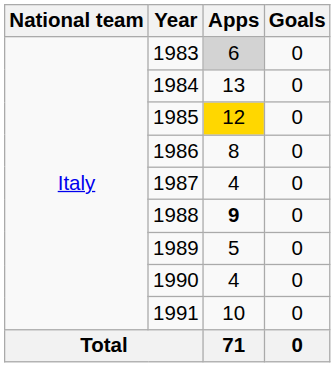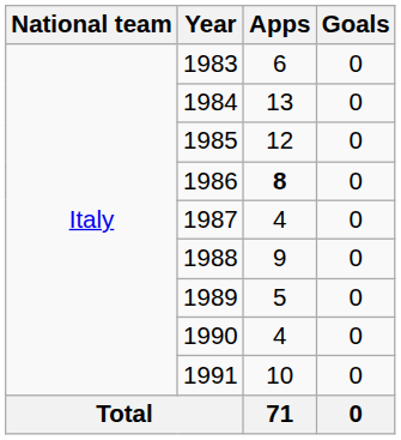1983 | Apps: lightgrey background -> no background
1985 | Apps: gold background -> no background
1986 | Apps: normal -> bold
1988 | Apps: bold -> normal
